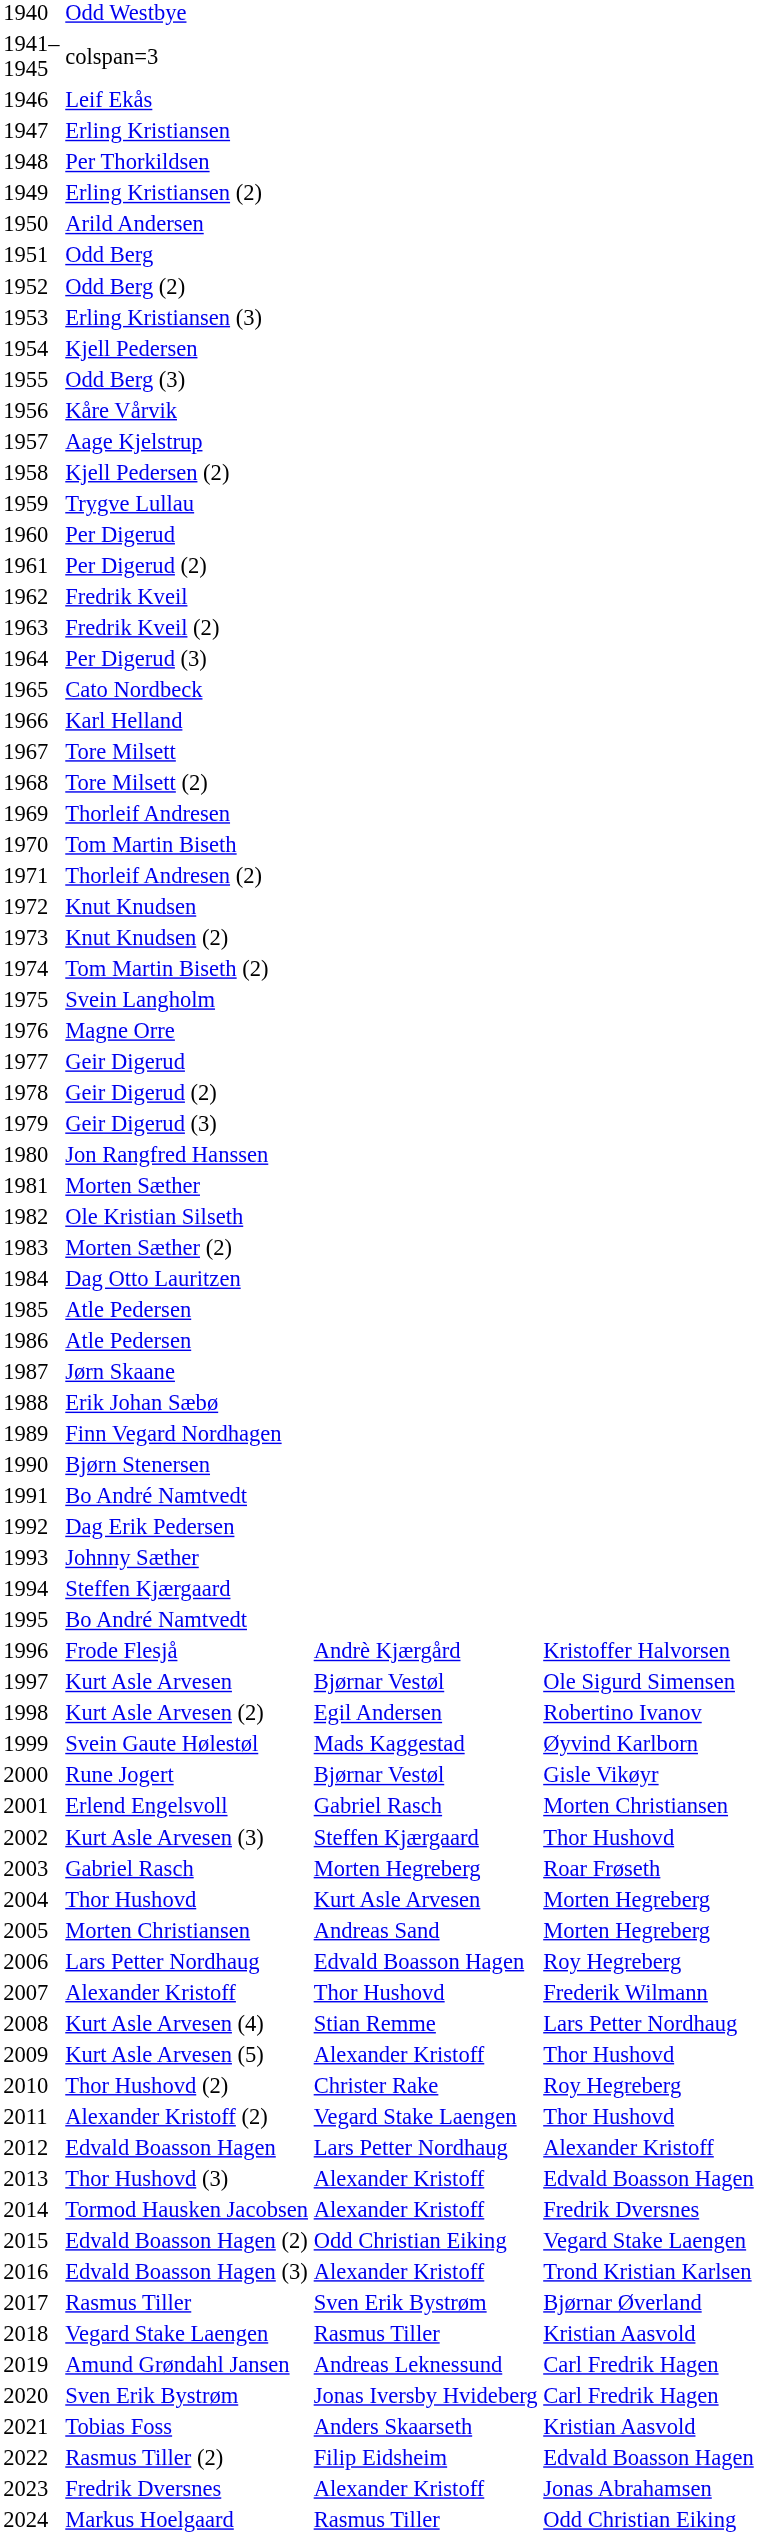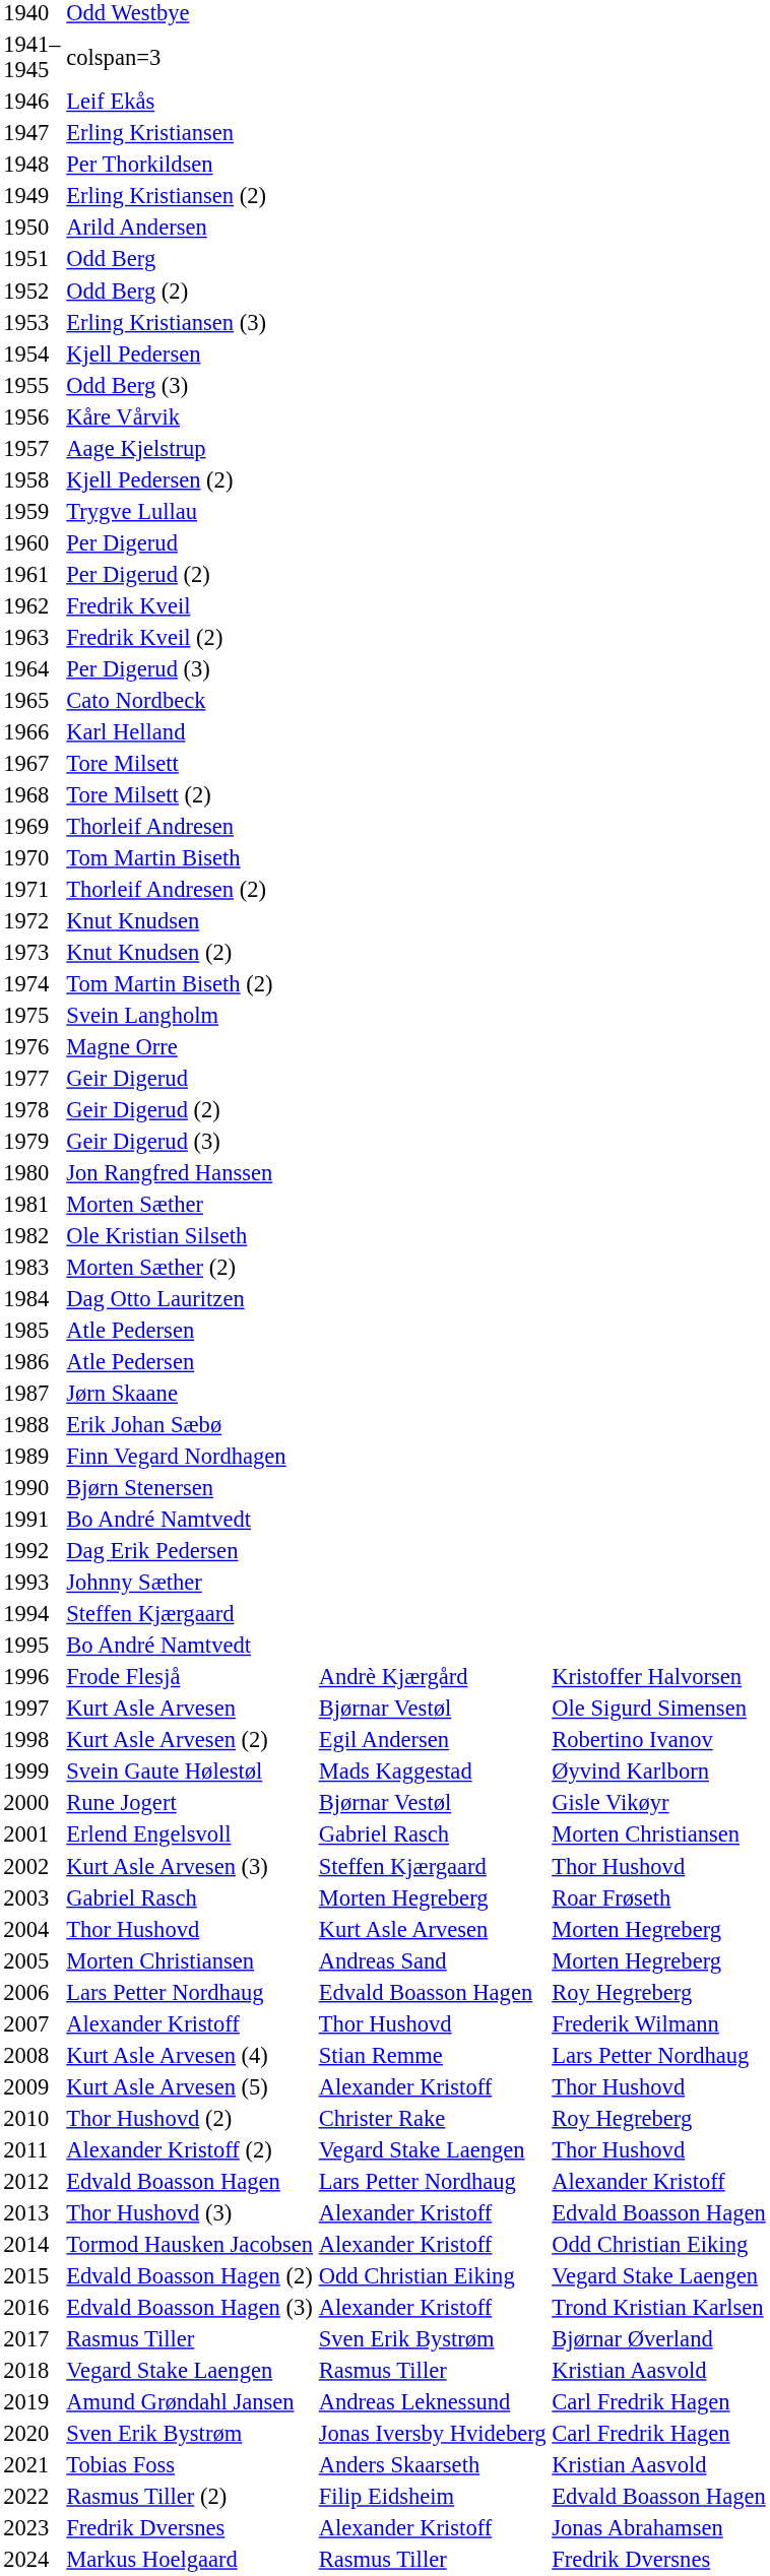Tormod Hausken Jacobsen | column 4: Fredrik Dversnes -> Odd Christian Eiking
Markus Hoelgaard | column 4: Odd Christian Eiking -> Fredrik Dversnes
